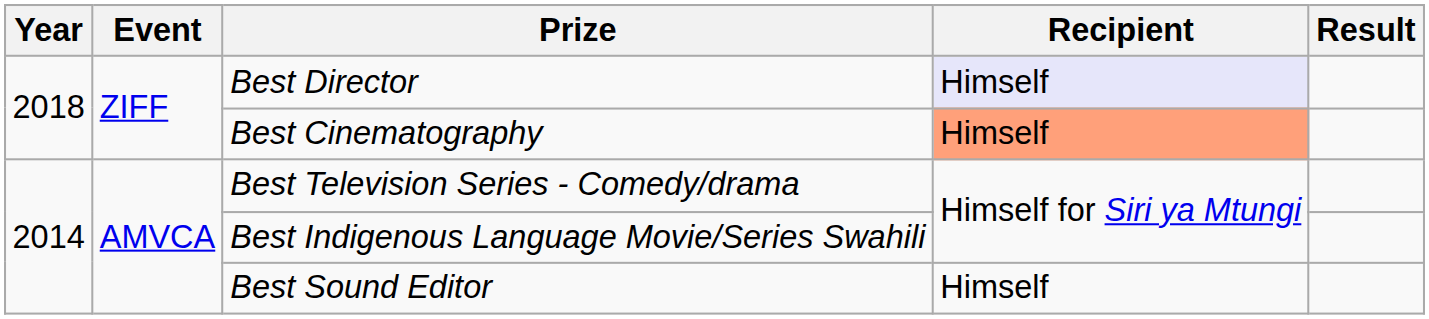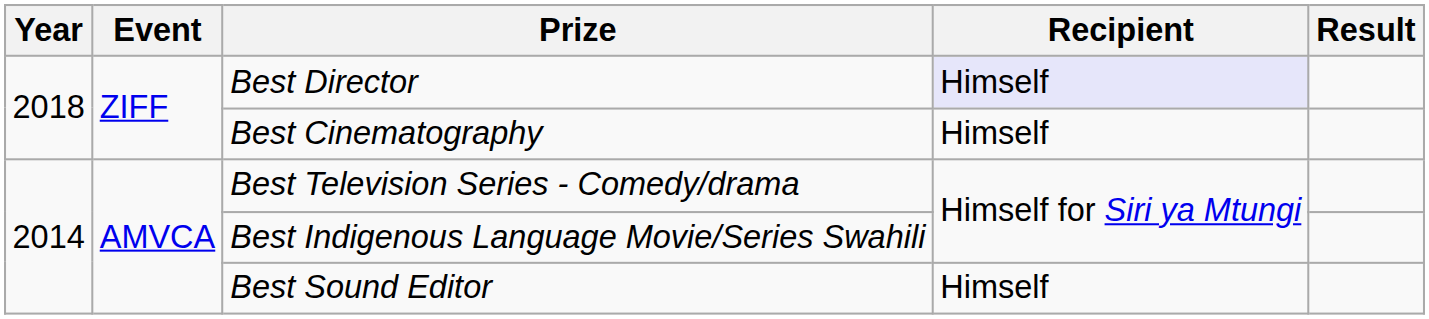Best Cinematography | Recipient: lightsalmon background -> no background
